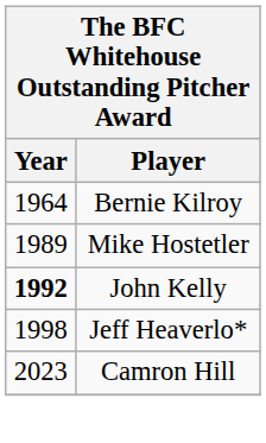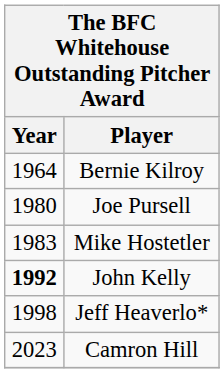+ row: 1980 | Joe Pursell
Mike Hostetler | Year: 1989 -> 1983
